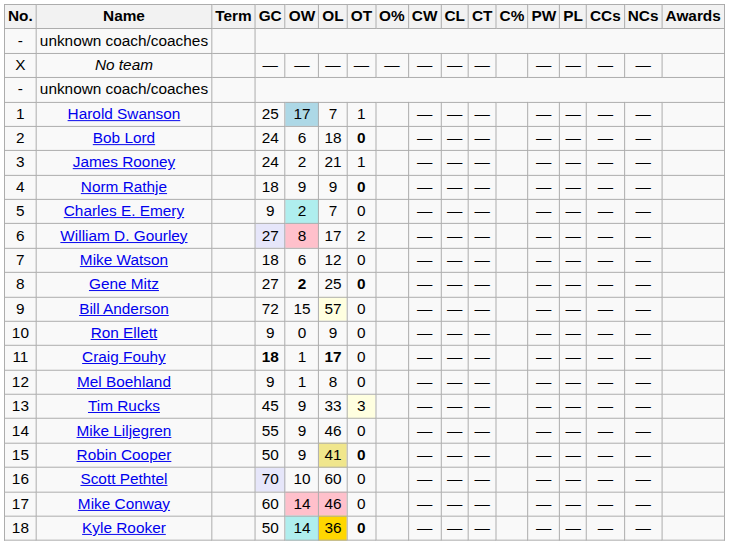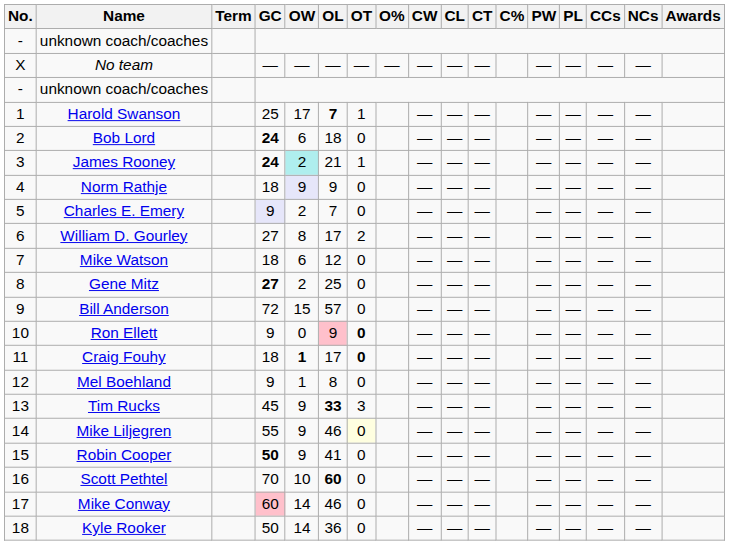Harold Swanson | OW: lightblue background -> no background
Harold Swanson | OL: normal -> bold
Bob Lord | GC: normal -> bold
Bob Lord | OT: bold -> normal
James Rooney | GC: normal -> bold
James Rooney | OW: no background -> paleturquoise background
Norm Rathje | OW: no background -> lavender background
Norm Rathje | OT: bold -> normal
Charles E. Emery | GC: no background -> lavender background
Charles E. Emery | OW: paleturquoise background -> no background
William D. Gourley | GC: lavender background -> no background
William D. Gourley | OW: pink background -> no background
Gene Mitz | GC: normal -> bold
Gene Mitz | OW: bold -> normal
Gene Mitz | OT: bold -> normal
Bill Anderson | OL: lightyellow background -> no background
Ron Ellett | OL: no background -> pink background
Ron Ellett | OT: normal -> bold
Craig Fouhy | GC: bold -> normal
Craig Fouhy | OW: normal -> bold
Craig Fouhy | OL: bold -> normal
Craig Fouhy | OT: normal -> bold
Tim Rucks | OL: normal -> bold
Tim Rucks | OT: lightyellow background -> no background
Mike Liljegren | OT: no background -> lightyellow background
Robin Cooper | GC: normal -> bold
Robin Cooper | OL: khaki background -> no background
Robin Cooper | OT: bold -> normal
Scott Pethtel | GC: lavender background -> no background
Scott Pethtel | OL: normal -> bold
Mike Conway | GC: no background -> pink background
Mike Conway | OW: pink background -> no background
Mike Conway | OL: pink background -> no background
Kyle Rooker | OW: paleturquoise background -> no background
Kyle Rooker | OL: gold background -> no background
Kyle Rooker | OT: bold -> normal
